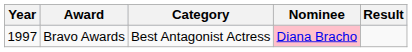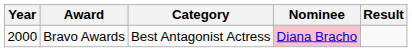Bravo Awards | Year: 1997 -> 2000
